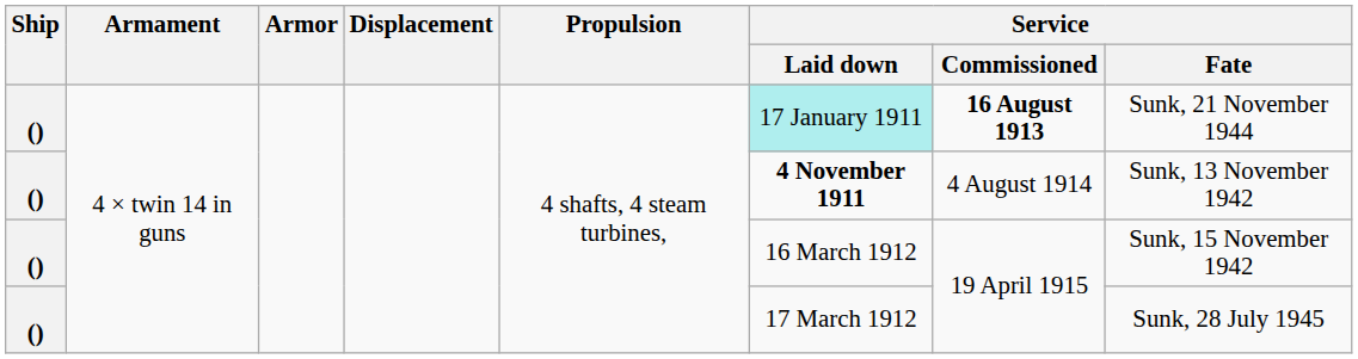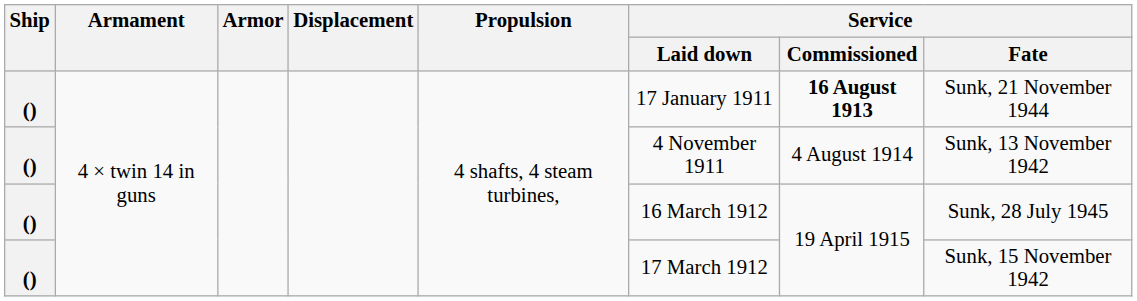row 3 | Service / Laid down: paleturquoise background -> no background
row 4 | Service / Laid down: bold -> normal
row 5 | Service / Fate: Sunk, 15 November 1942 -> Sunk, 28 July 1945
row 6 | Service / Fate: Sunk, 28 July 1945 -> Sunk, 15 November 1942
